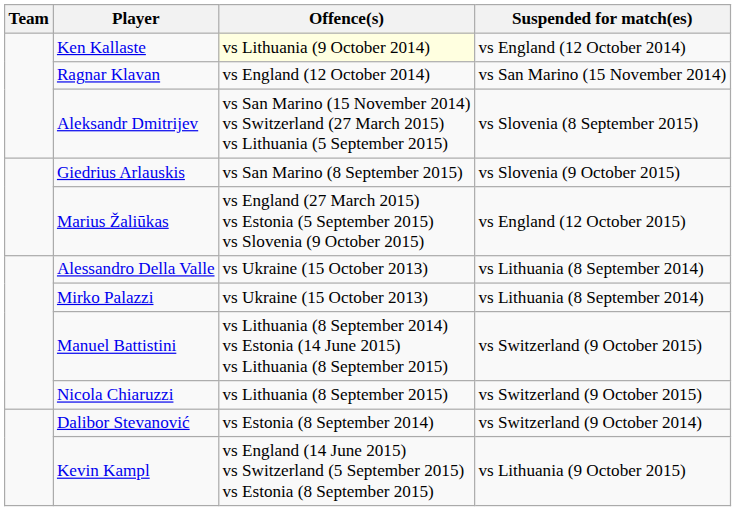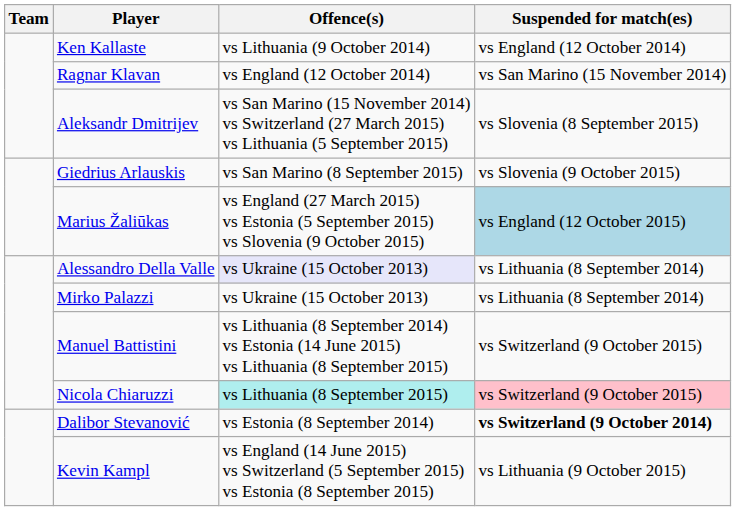Ken Kallaste | Offence(s): lightyellow background -> no background
Marius Žaliūkas | Suspended for match(es): no background -> lightblue background
Alessandro Della Valle | Offence(s): no background -> lavender background
Nicola Chiaruzzi | Offence(s): no background -> paleturquoise background
Nicola Chiaruzzi | Suspended for match(es): no background -> pink background
Dalibor Stevanović | Suspended for match(es): normal -> bold
